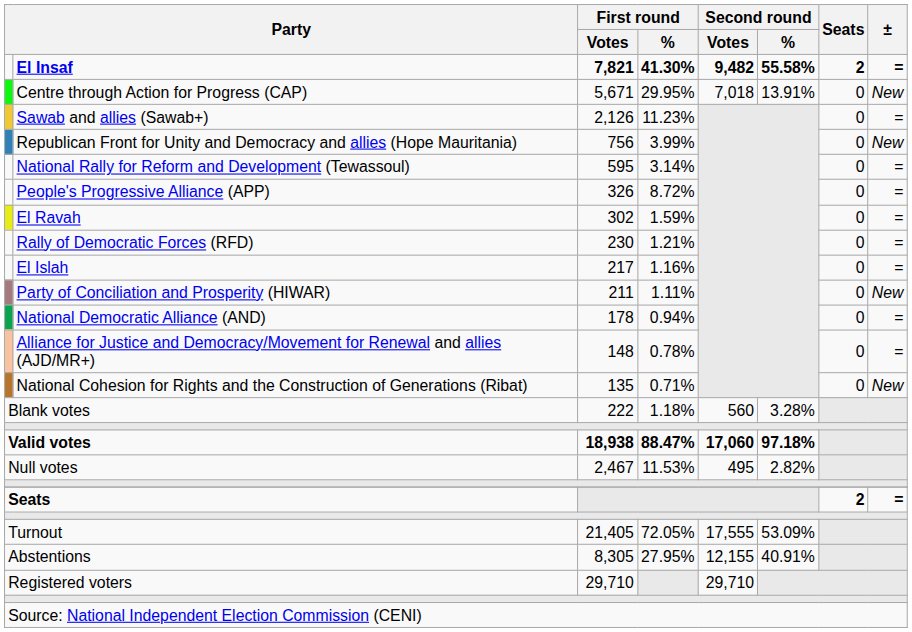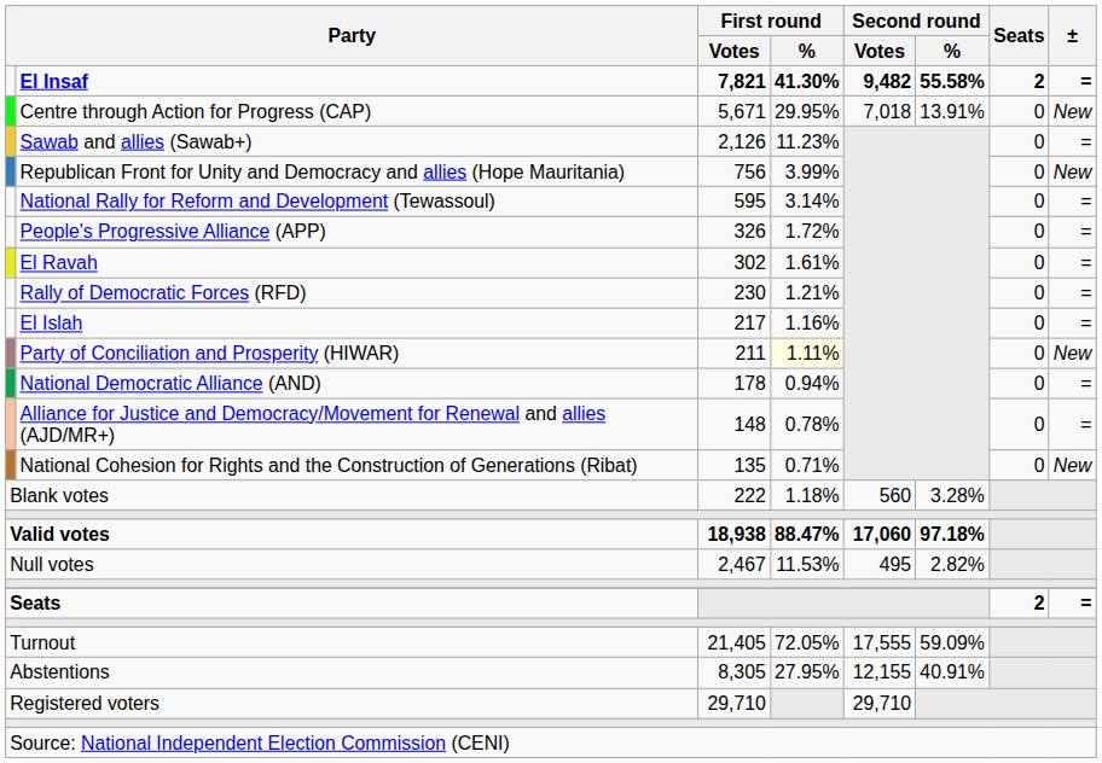People's Progressive Alliance (APP) | First round / %: 8.72% -> 1.72%
El Ravah | First round / %: 1.59% -> 1.61%
Party of Conciliation and Prosperity (HIWAR) | First round / %: no background -> lightyellow background
Turnout | Second round / %: 53.09% -> 59.09%
